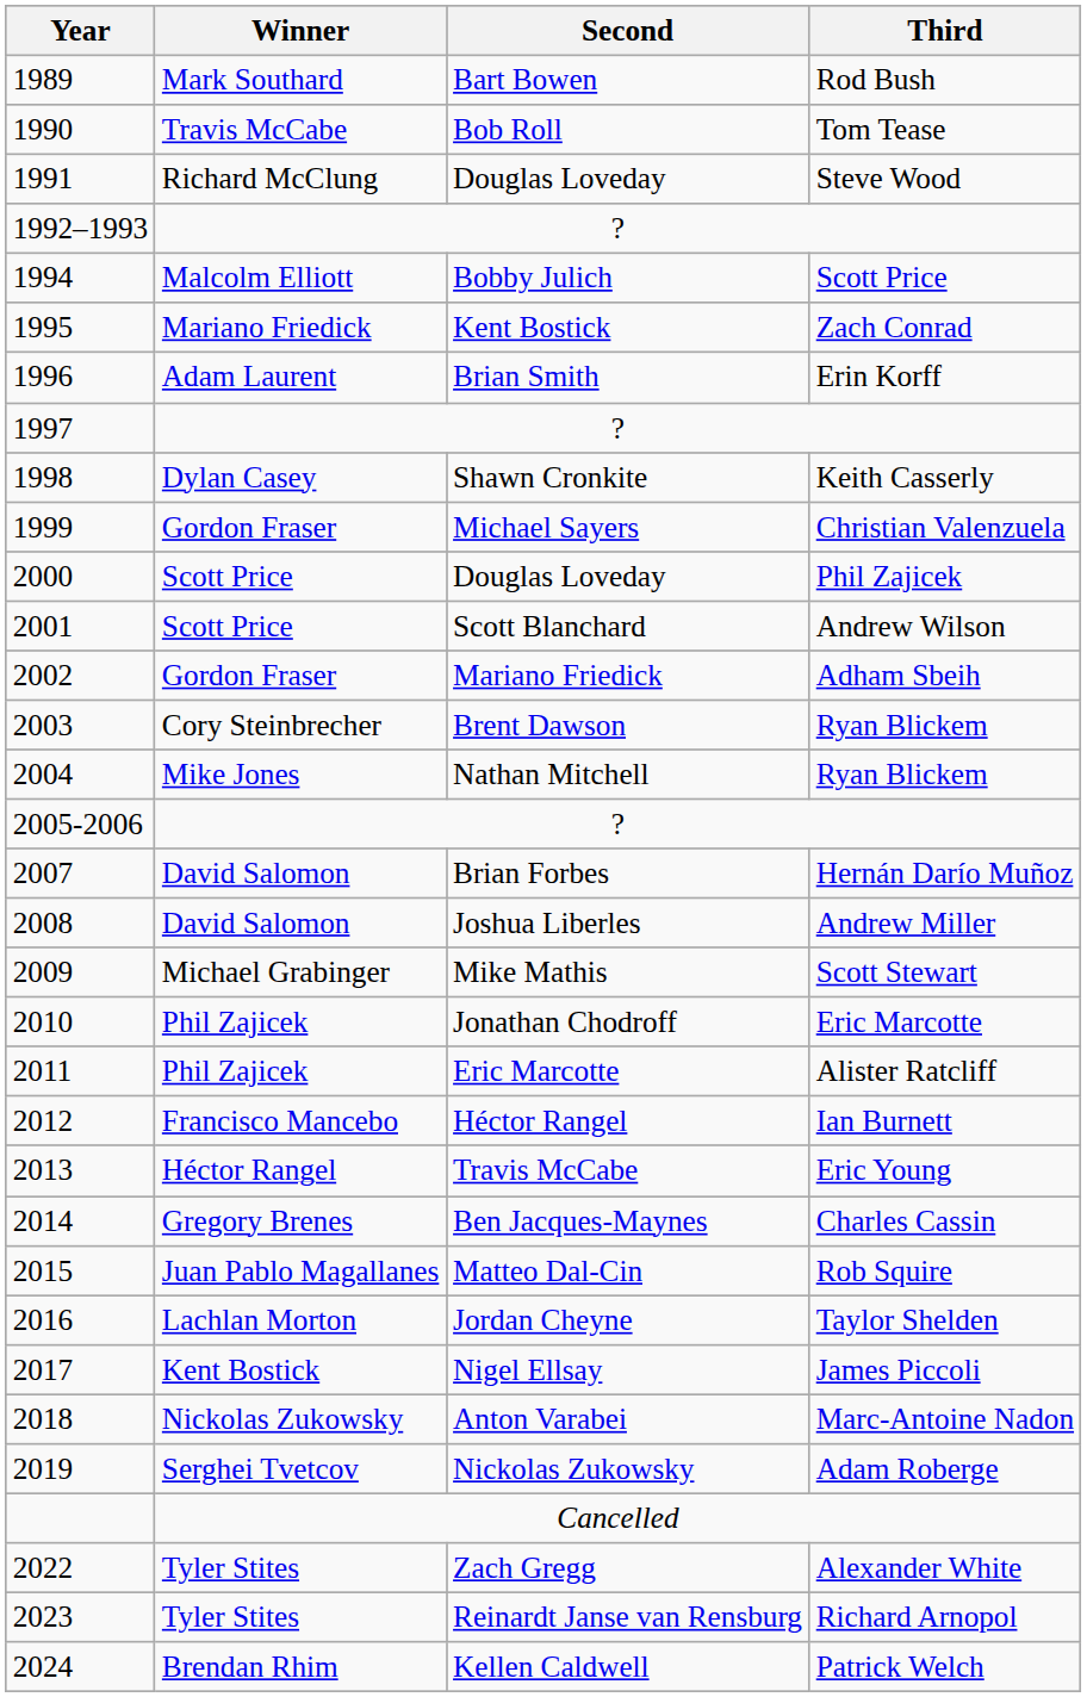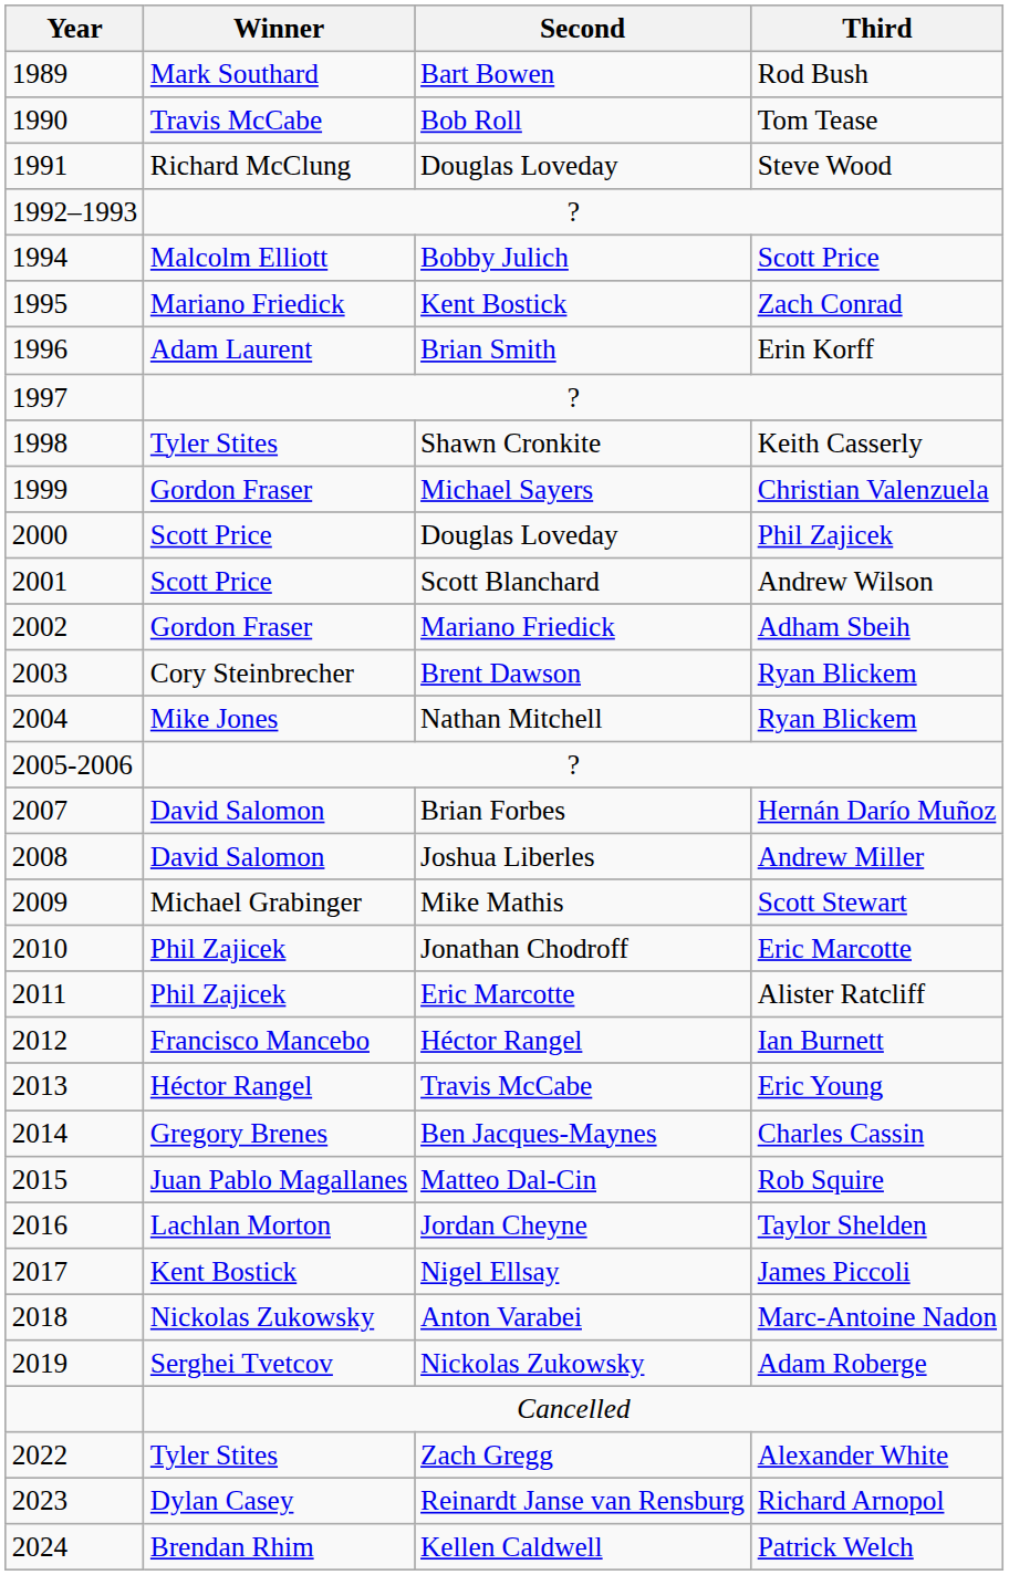Shawn Cronkite | Winner: Dylan Casey -> Tyler Stites
Reinardt Janse van Rensburg | Winner: Tyler Stites -> Dylan Casey
